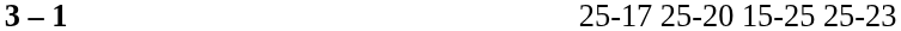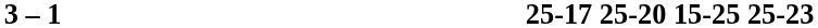row 1 | column 2: normal -> bold
